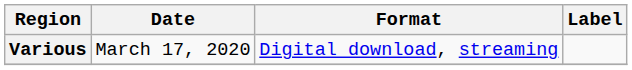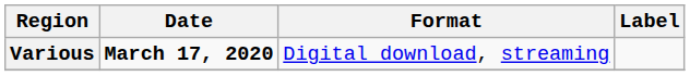Various | Date: normal -> bold
